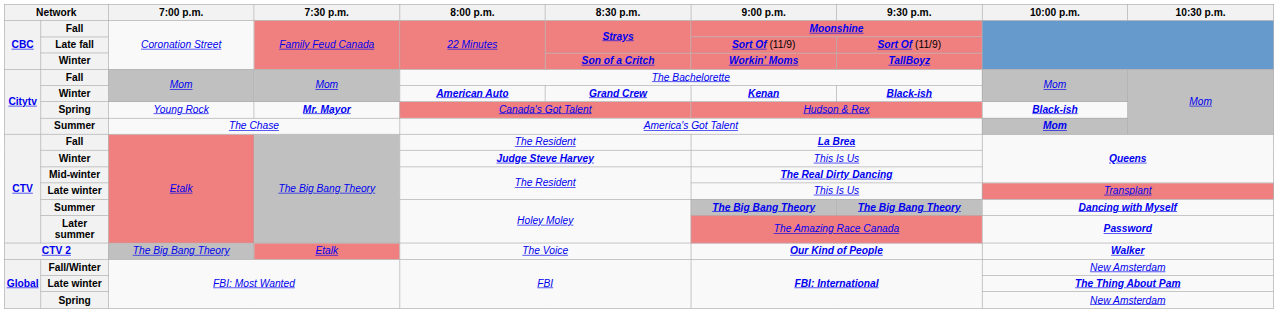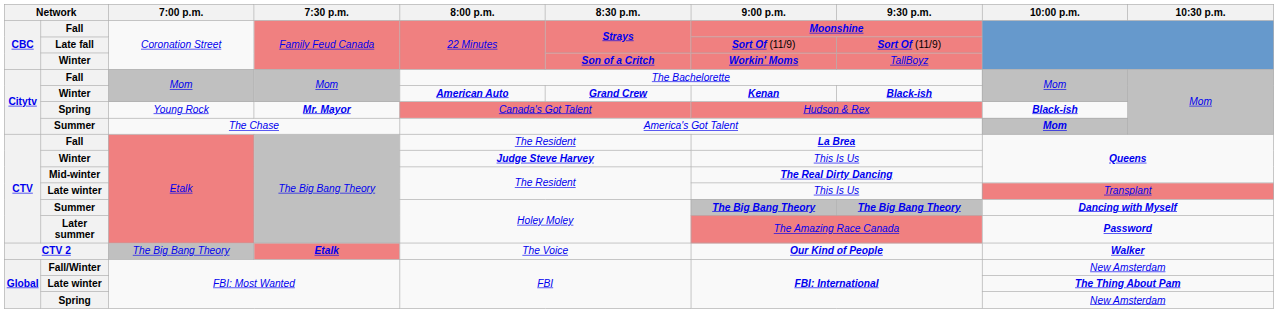Winter / Coronation Street | 9:30 p.m.: bold -> normal
CTV 2 | 7:30 p.m.: normal -> bold
